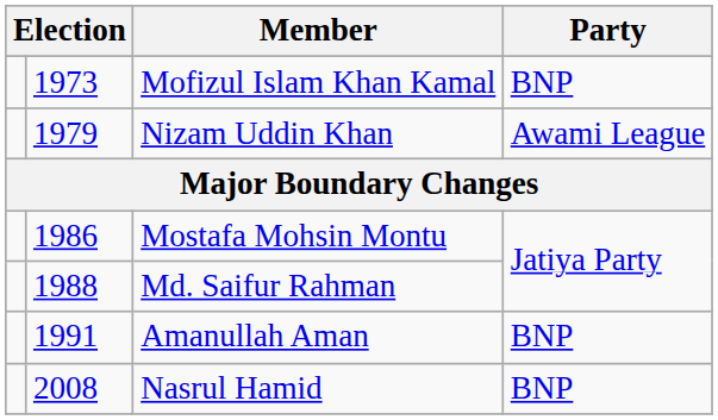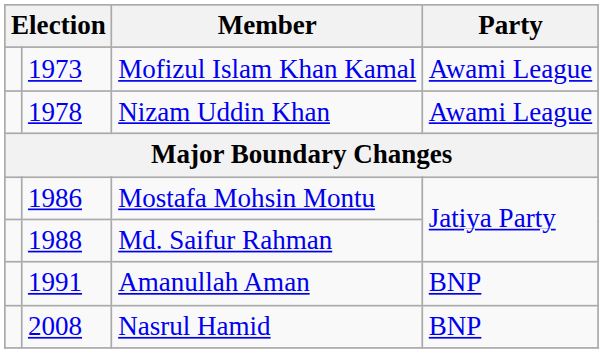Mofizul Islam Khan Kamal | Party: BNP -> Awami League
Nizam Uddin Khan | column 2: 1979 -> 1978
